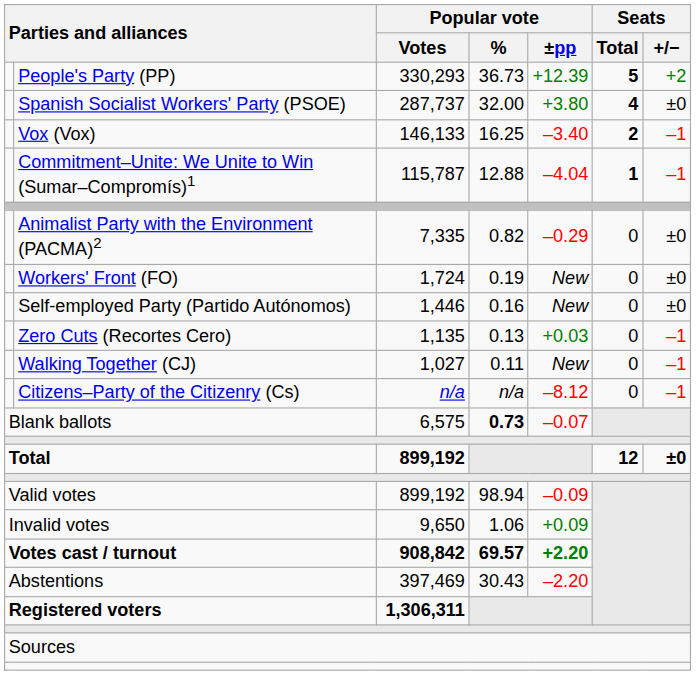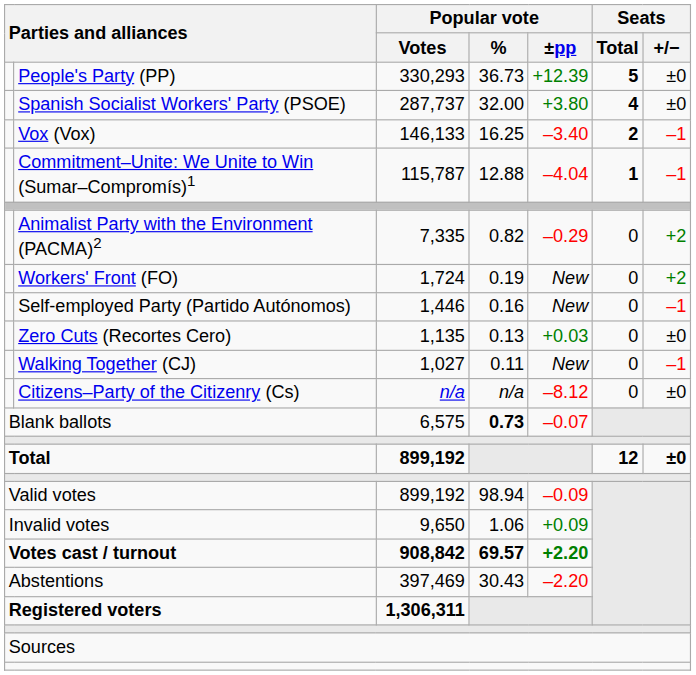People's Party (PP) | Seats / +/−: +2 -> ±0
Animalist Party with the Environment (PACMA)2 | Seats / +/−: ±0 -> +2
Workers' Front (FO) | Seats / +/−: ±0 -> +2
Self-employed Party (Partido Autónomos) | Seats / +/−: ±0 -> –1
Zero Cuts (Recortes Cero) | Seats / +/−: –1 -> ±0
Citizens–Party of the Citizenry (Cs) | Seats / +/−: –1 -> ±0
